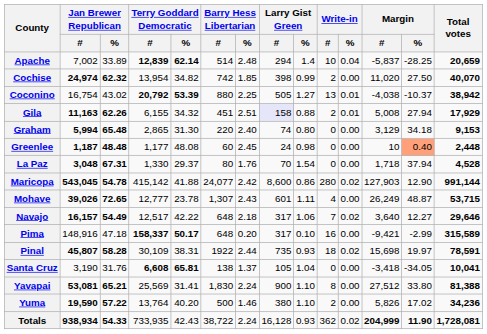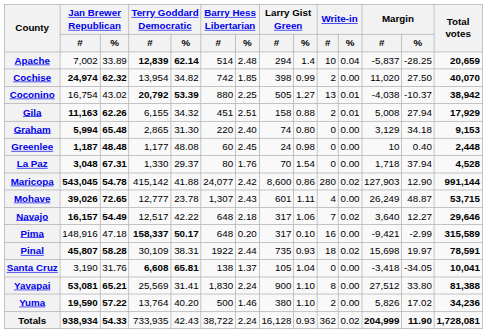Gila | Larry Gist Green / #: lavender background -> no background
Greenlee | Margin / %: lightsalmon background -> no background
